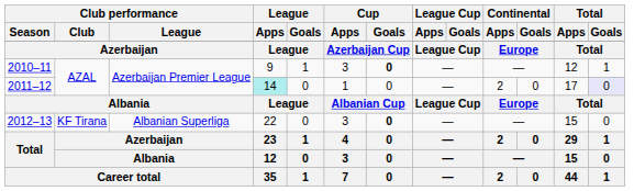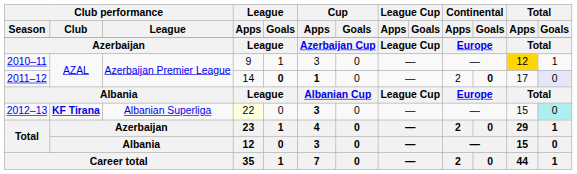2010–11 | Cup / Goals: bold -> normal
2010–11 | Total / Apps: no background -> gold background
2011–12 | League / Apps: paleturquoise background -> no background
2011–12 | League / Goals: normal -> bold
2011–12 | Cup / Apps: normal -> bold
2011–12 | Continental / Goals: normal -> bold
2012–13 | Club performance / Club: normal -> bold
2012–13 | League / Apps: no background -> lightyellow background
2012–13 | Cup / Apps: normal -> bold
2012–13 | Cup / Goals: bold -> normal
2012–13 | Total / Goals: no background -> paleturquoise background
